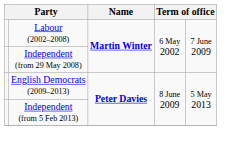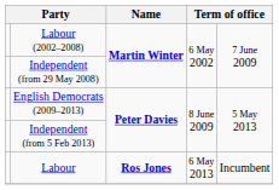+ row: Labour | Ros Jones | 6 May 2013 | Incumbent
